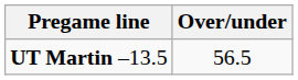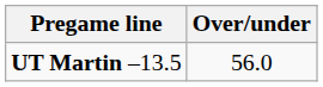UT Martin –13.5 | Over/under: 56.5 -> 56.0
